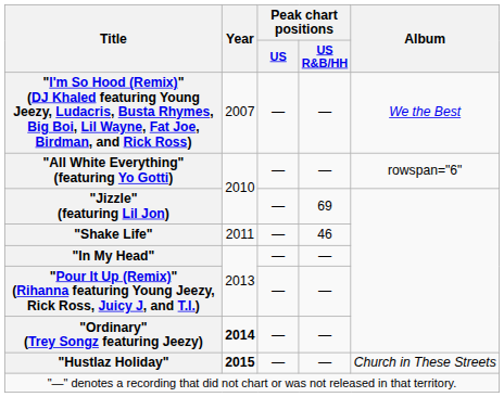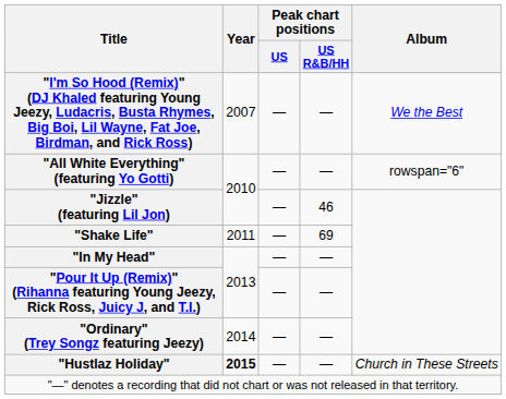"Jizzle" (featuring Lil Jon) | Peak chart positions / US R&B/HH: 69 -> 46
"Shake Life" | Peak chart positions / US R&B/HH: 46 -> 69
"Ordinary" (Trey Songz featuring Jeezy) | Year: bold -> normal
